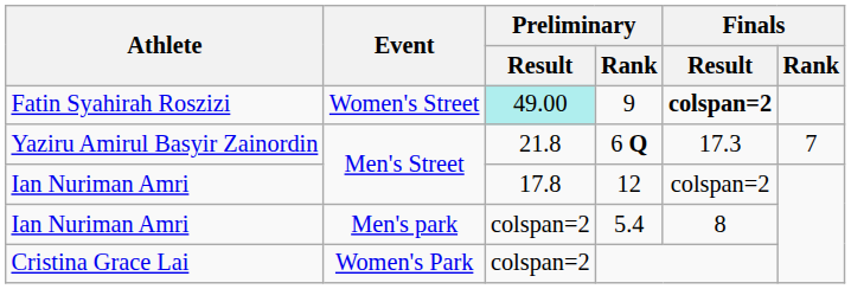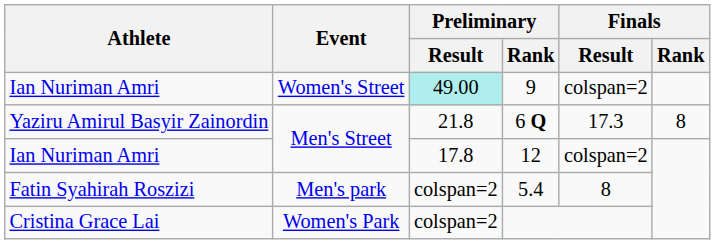9 | Athlete: Fatin Syahirah Roszizi -> Ian Nuriman Amri
9 | Finals / Result: bold -> normal
6 Q | Finals / Rank: 7 -> 8
5.4 | Athlete: Ian Nuriman Amri -> Fatin Syahirah Roszizi
